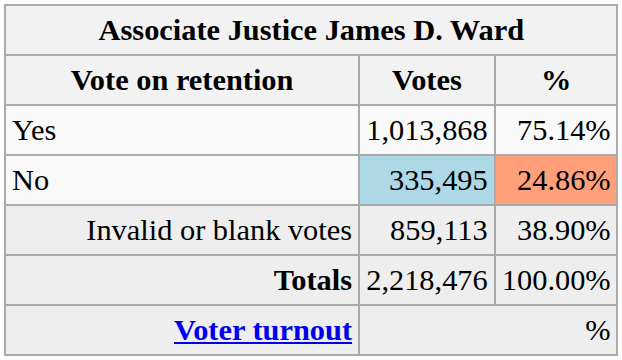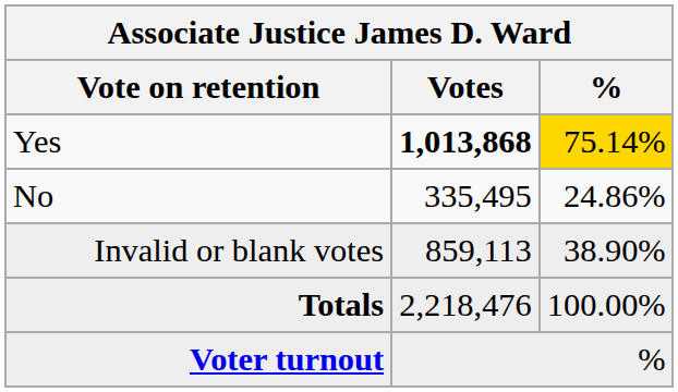Yes | Votes: normal -> bold
Yes | %: no background -> gold background
No | Votes: lightblue background -> no background
No | %: lightsalmon background -> no background
